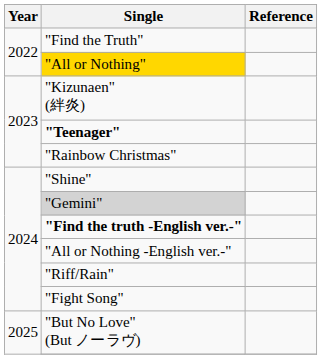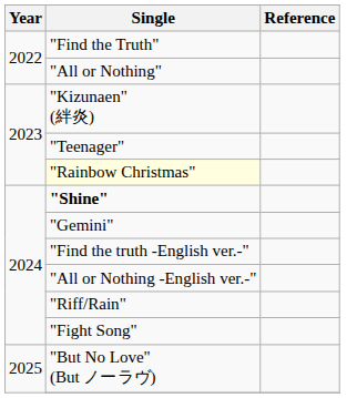"All or Nothing" | Single: gold background -> no background
"Teenager" | Single: bold -> normal
"Rainbow Christmas" | Single: no background -> lightyellow background
"Shine" | Single: normal -> bold
"Gemini" | Single: lightgrey background -> no background
"Find the truth -English ver.-" | Single: bold -> normal
